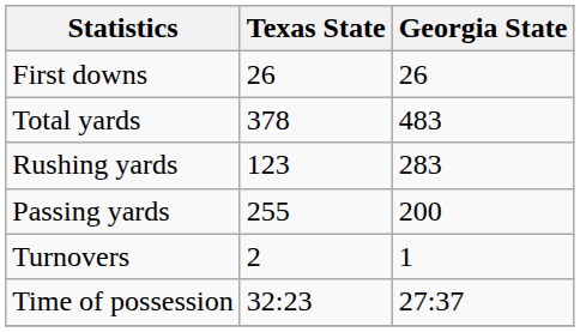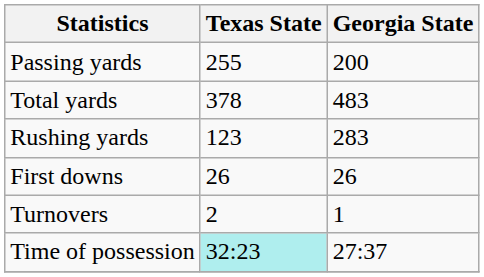rows swapped: First downs <-> Passing yards
Time of possession | Texas State: no background -> paleturquoise background
